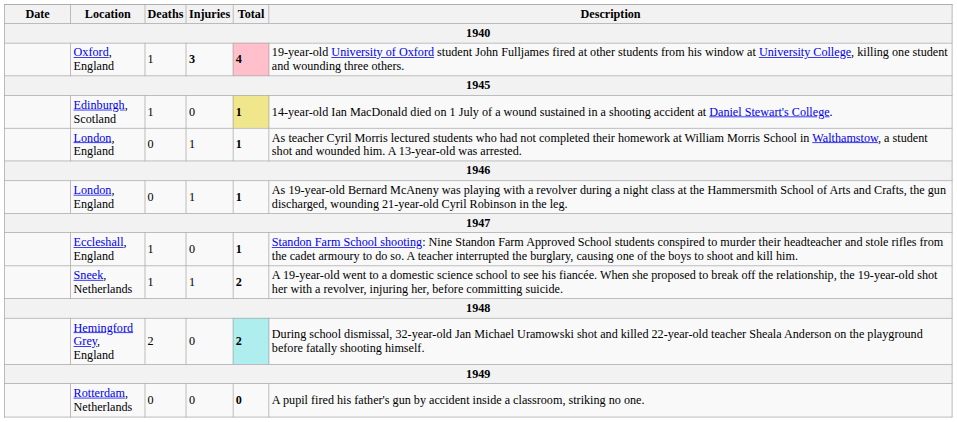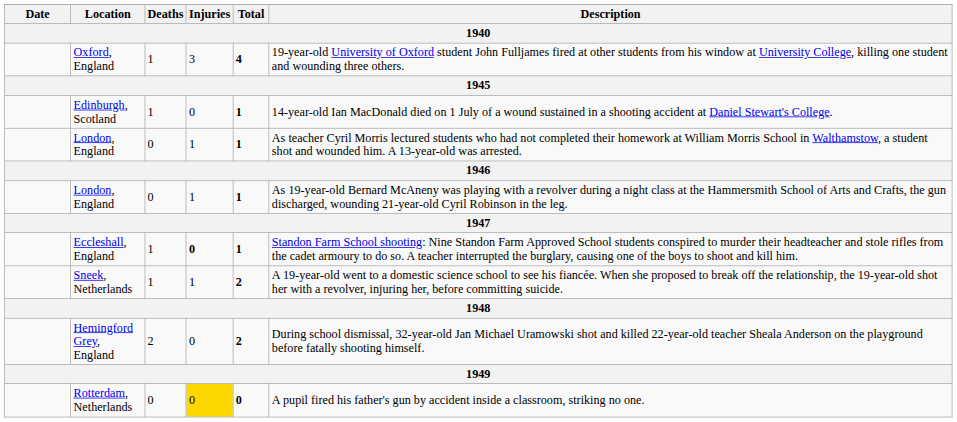Oxford, England | Injuries: bold -> normal
Oxford, England | Total: pink background -> no background
Edinburgh, Scotland | Total: khaki background -> no background
Eccleshall, England | Injuries: normal -> bold
Hemingford Grey, England | Total: paleturquoise background -> no background
Rotterdam, Netherlands | Injuries: no background -> gold background
